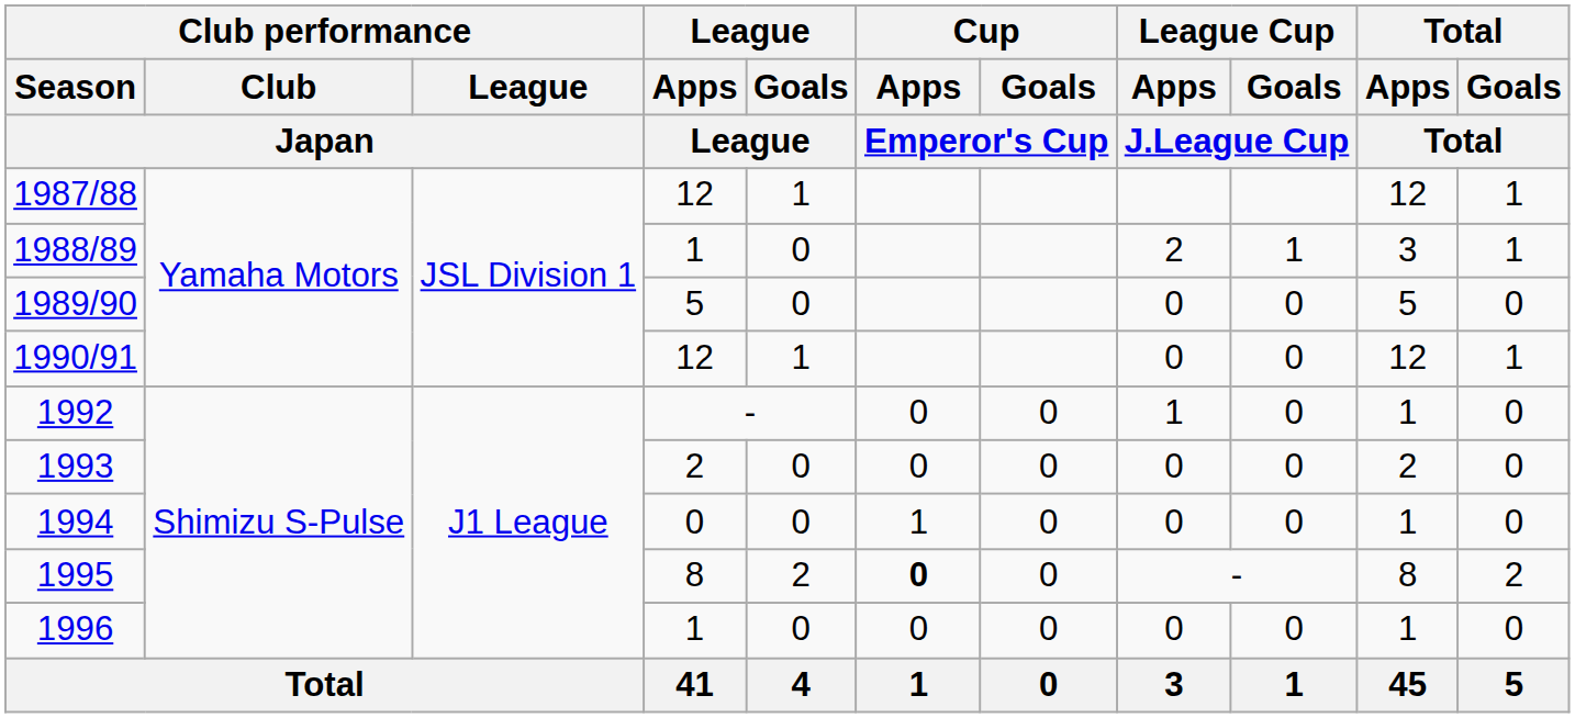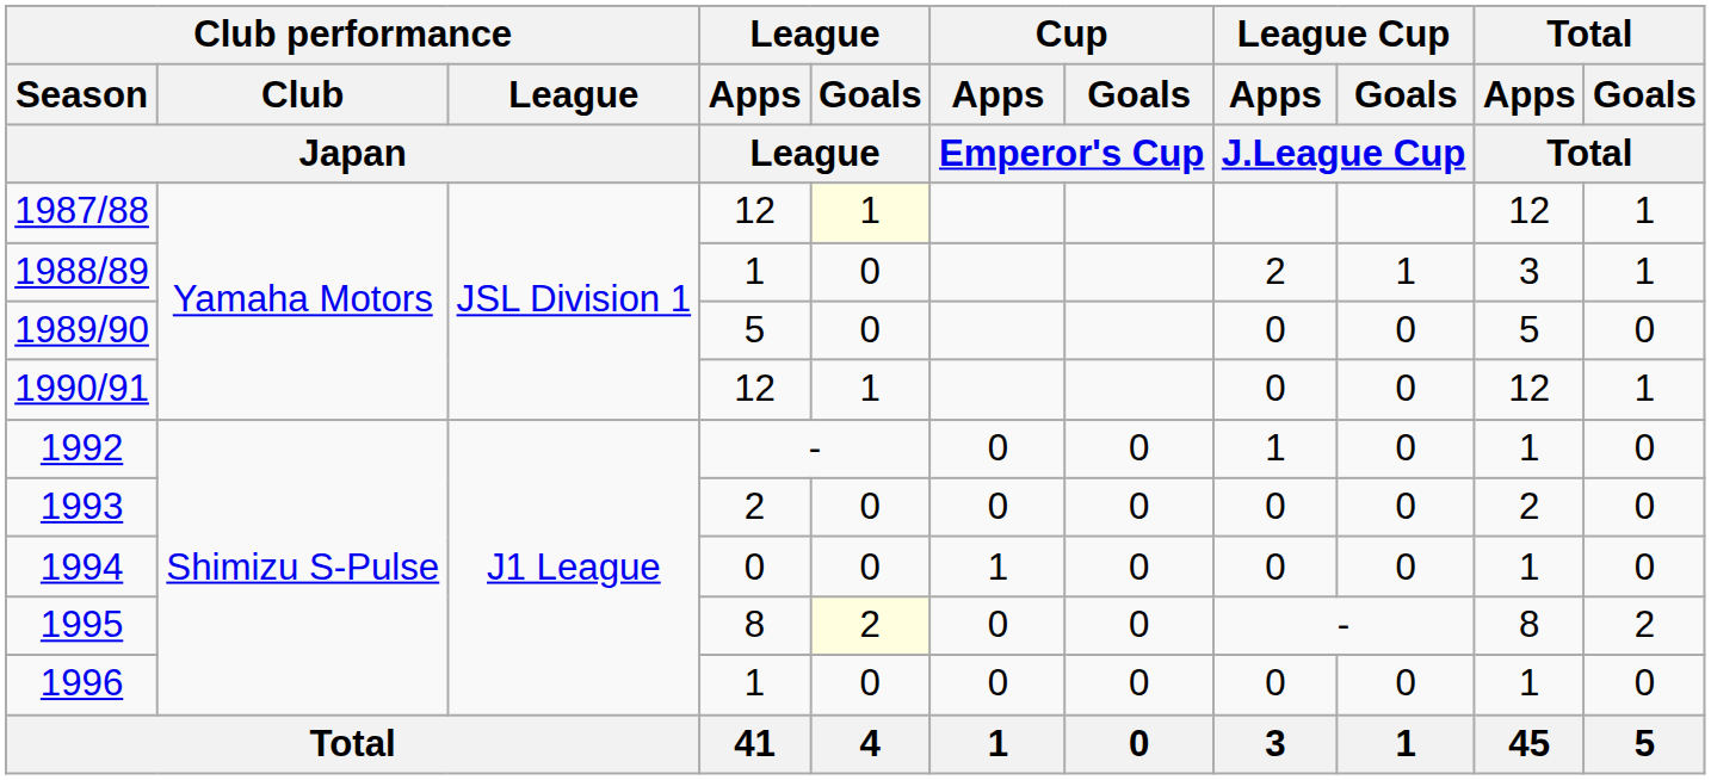1987/88 | League / Goals / League: no background -> lightyellow background
1995 | League / Goals / League: no background -> lightyellow background
1995 | Cup / Apps / Emperor's Cup: bold -> normal
